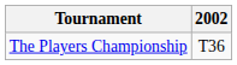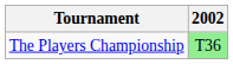The Players Championship | 2002: no background -> lightgreen background
